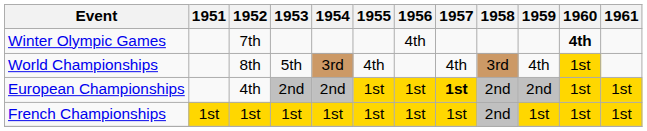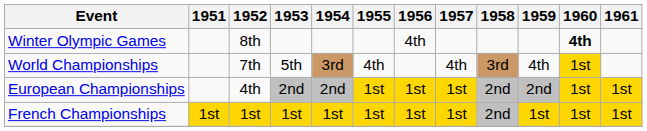Winter Olympic Games | 1952: 7th -> 8th
World Championships | 1952: 8th -> 7th
European Championships | 1957: bold -> normal
